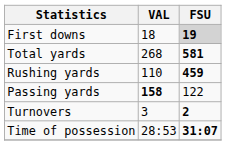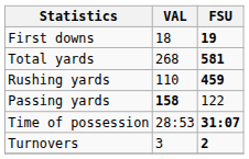First downs | FSU: lightgrey background -> no background
rows swapped: Turnovers <-> Time of possession
